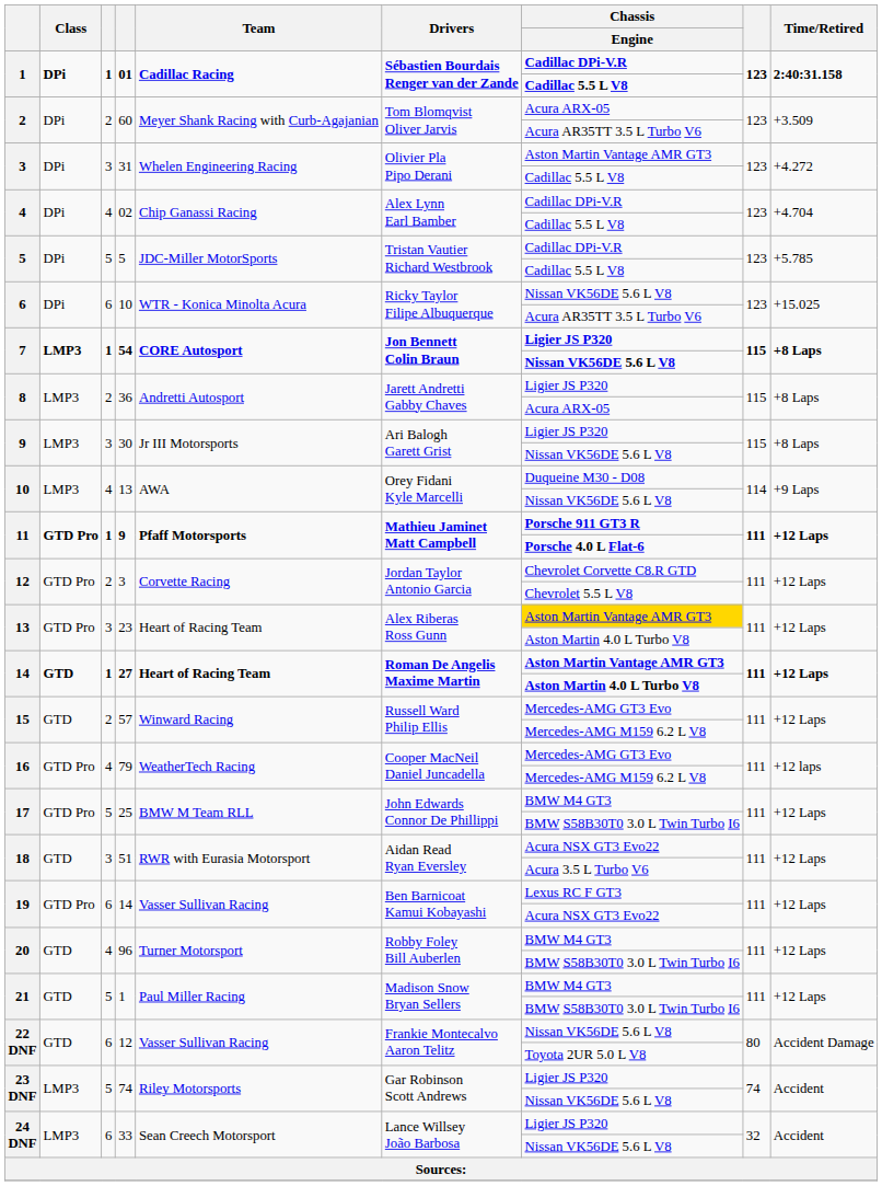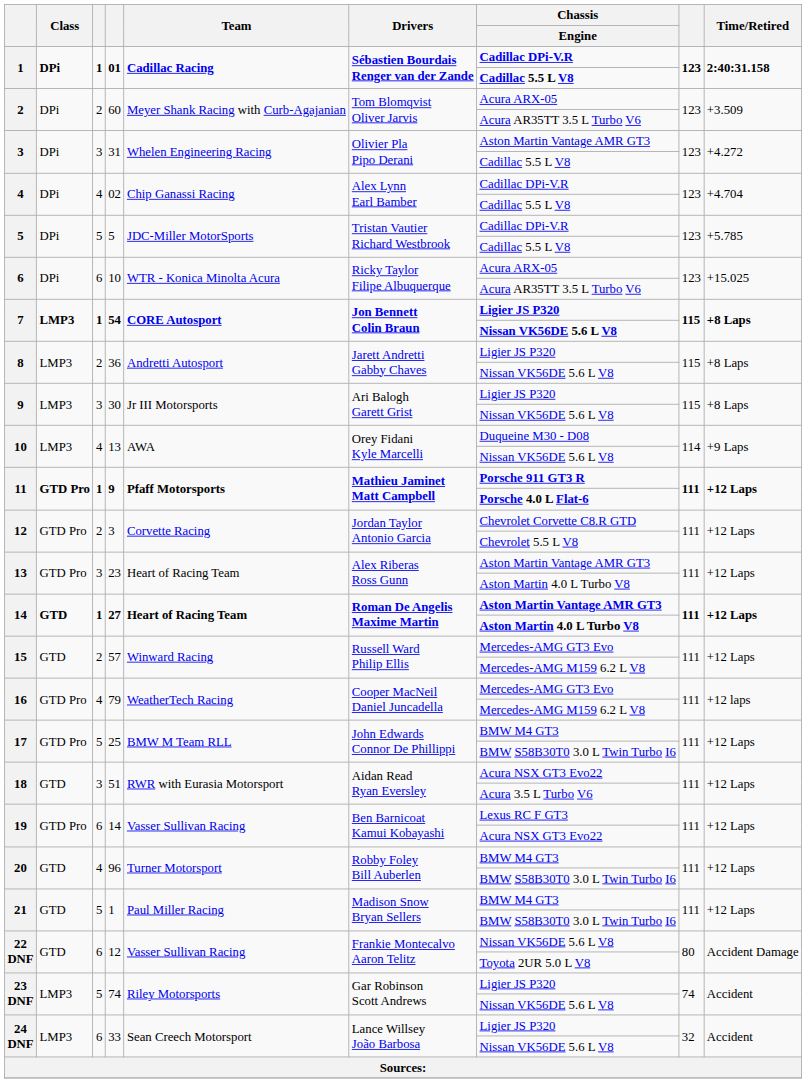row 13 | Chassis / Engine: Nissan VK56DE 5.6 L V8 -> Acura ARX-05
row 18 | Chassis / Engine: Acura ARX-05 -> Nissan VK56DE 5.6 L V8
row 27 | Chassis / Engine: gold background -> no background
